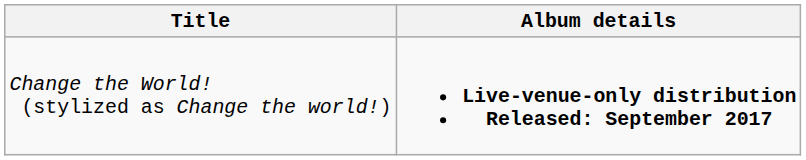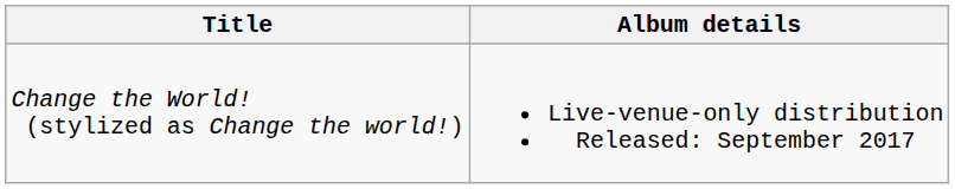Change the World! (stylized as Change the world!) | Album details: bold -> normal
